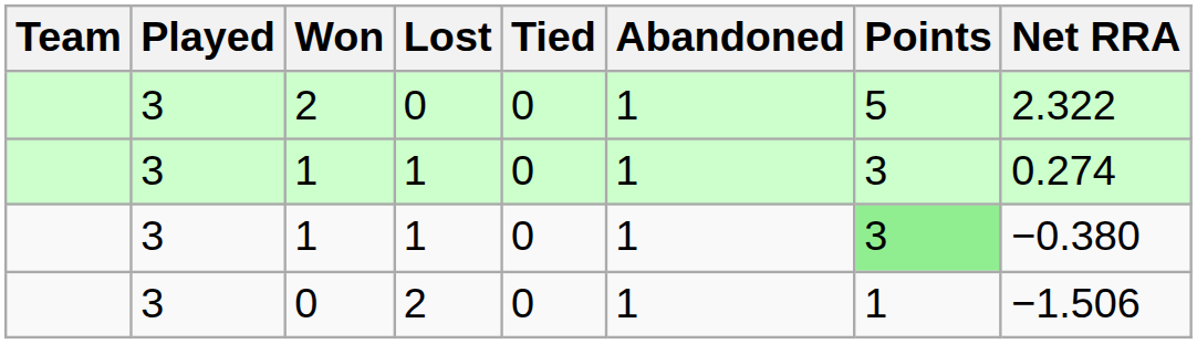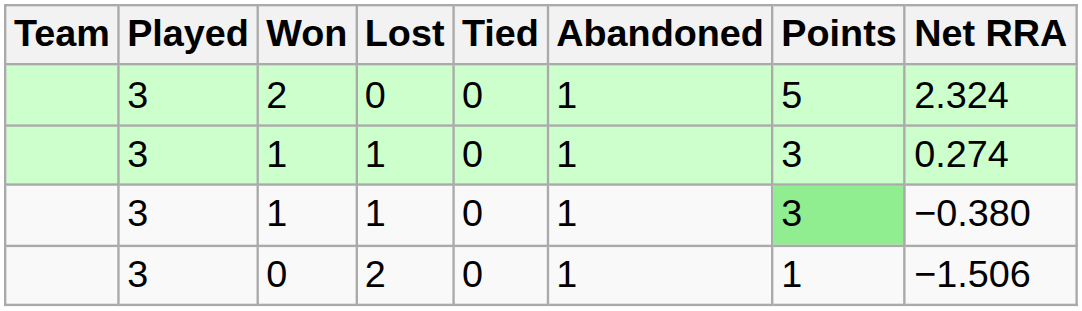row 2 | Net RRA: 2.322 -> 2.324
